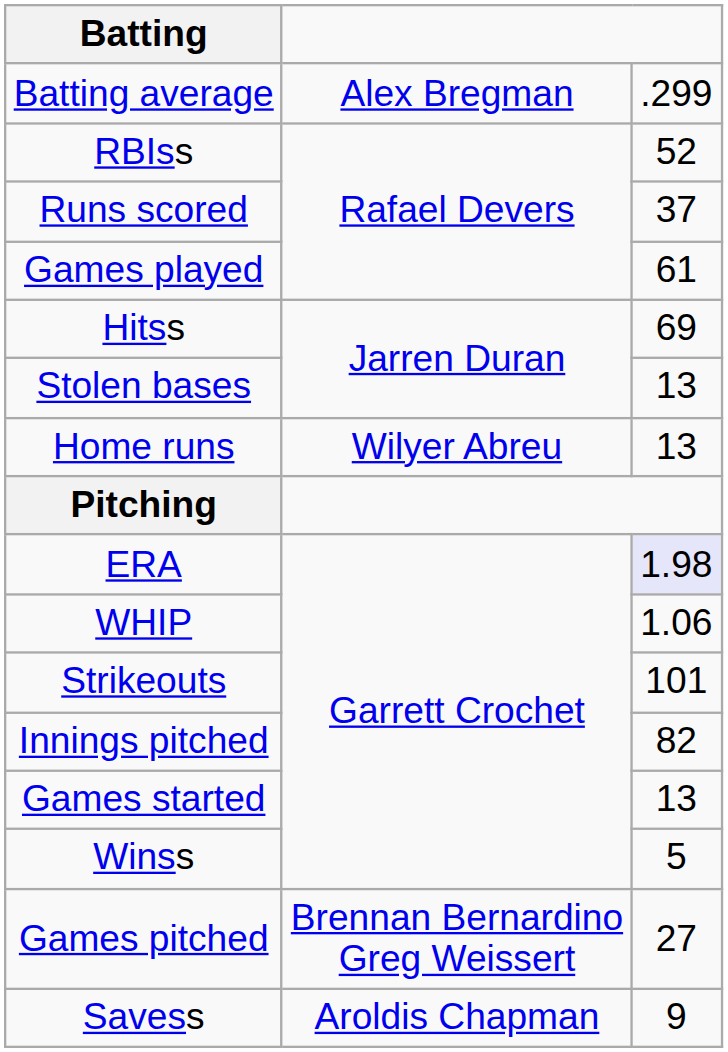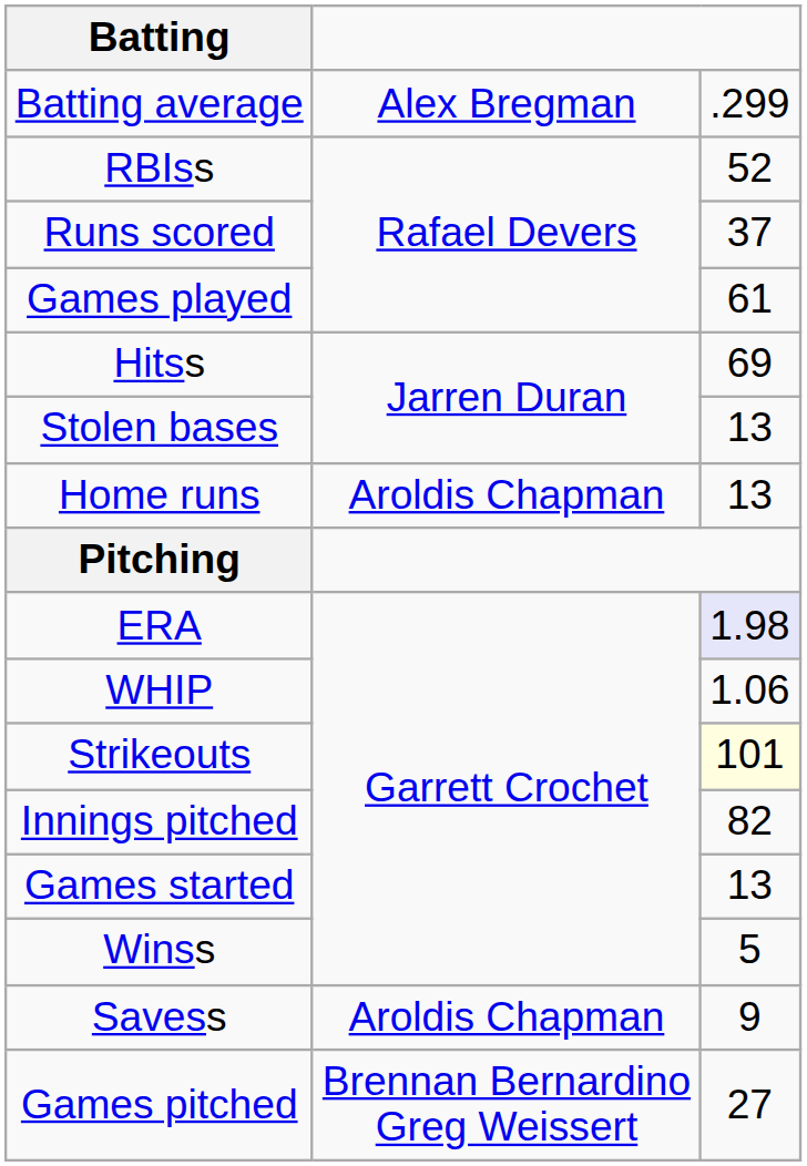Home runs | column 2: Wilyer Abreu -> Aroldis Chapman
Strikeouts | column 3: no background -> lightyellow background
rows swapped: Savess <-> Games pitched
